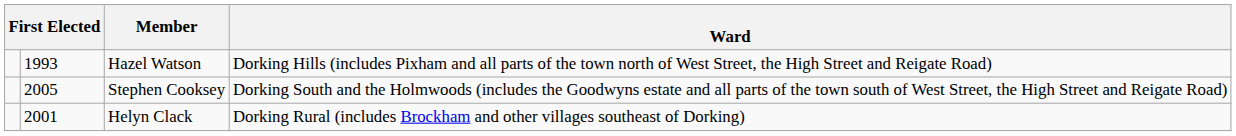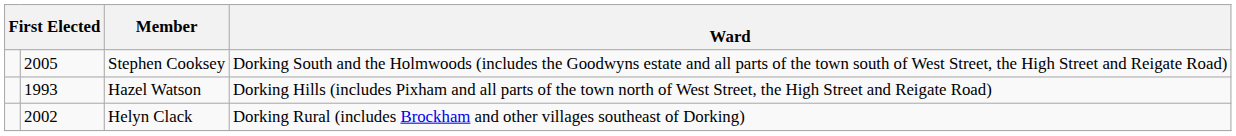rows swapped: Hazel Watson <-> Stephen Cooksey
Helyn Clack | column 2: 2001 -> 2002
